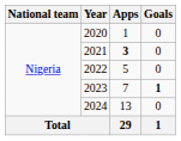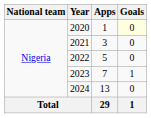2020 | Goals: no background -> lightyellow background
2021 | Apps: bold -> normal
2023 | Goals: bold -> normal
